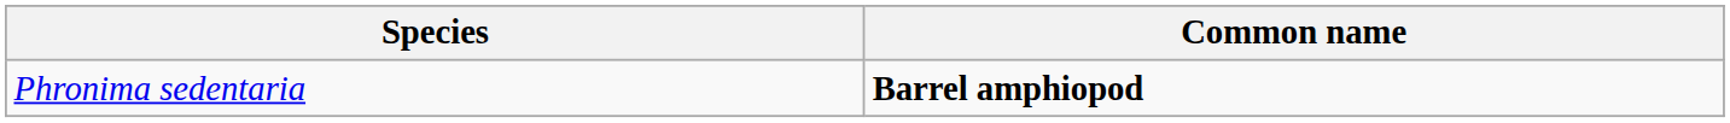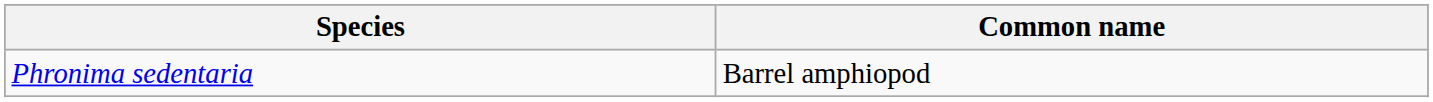Phronima sedentaria | Common name: bold -> normal
